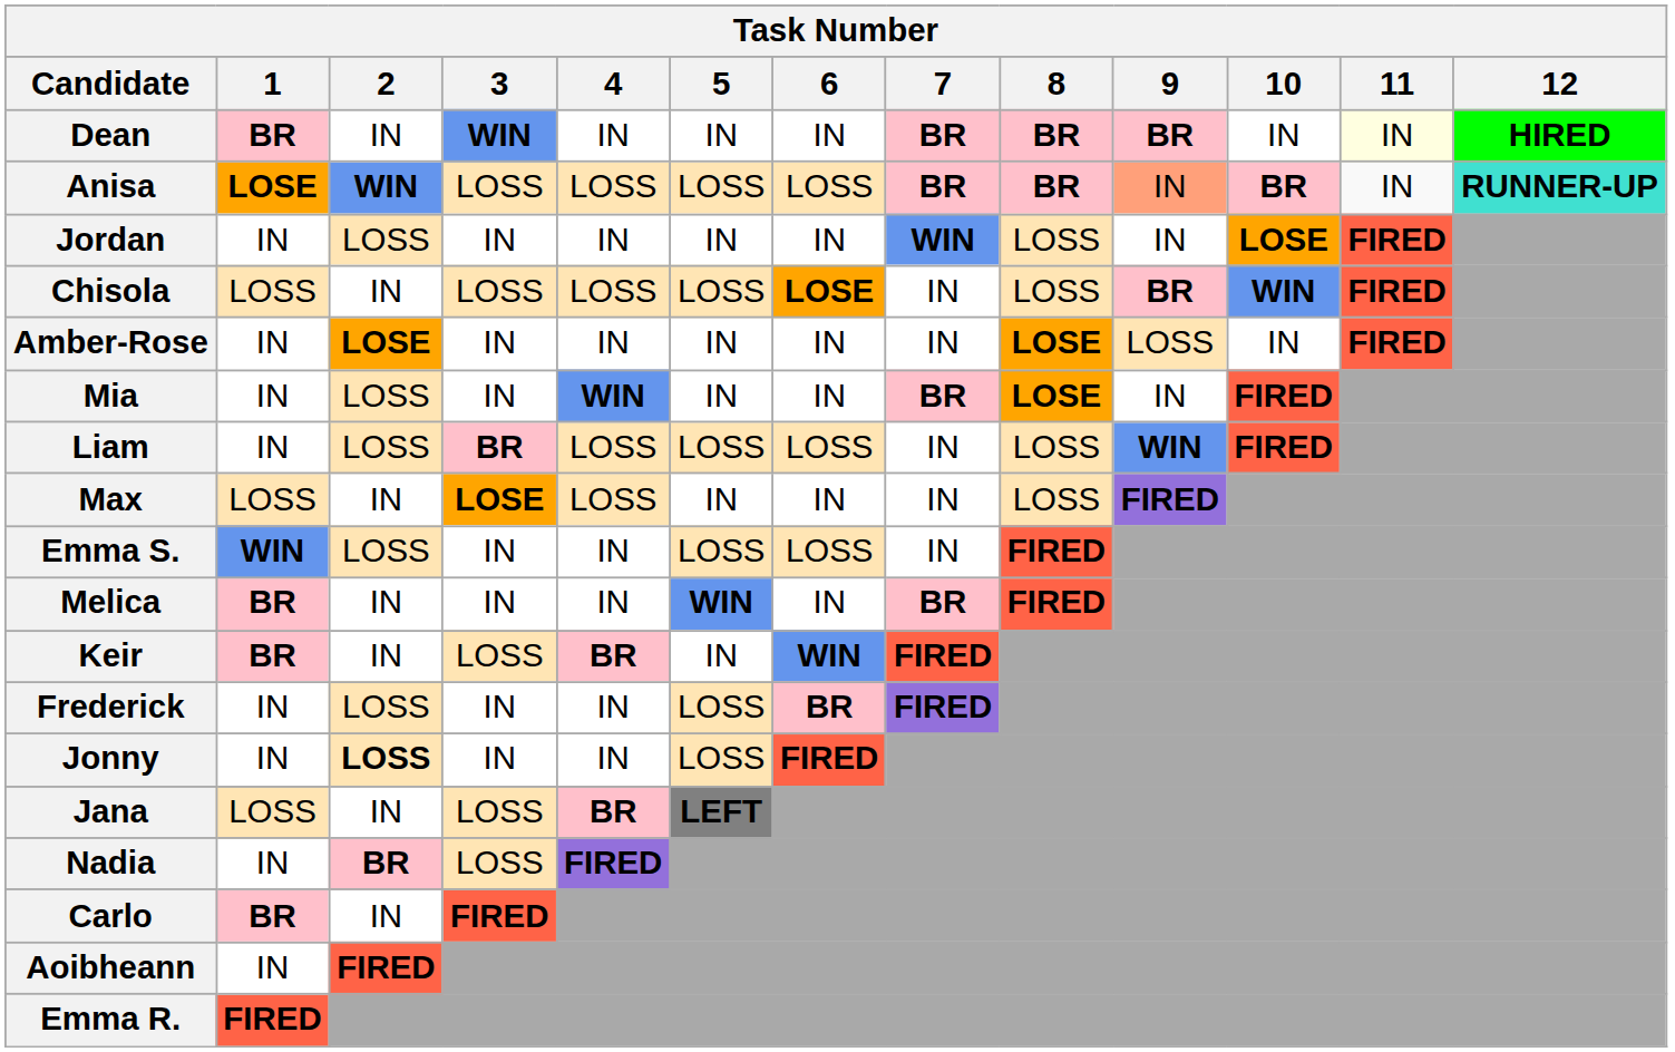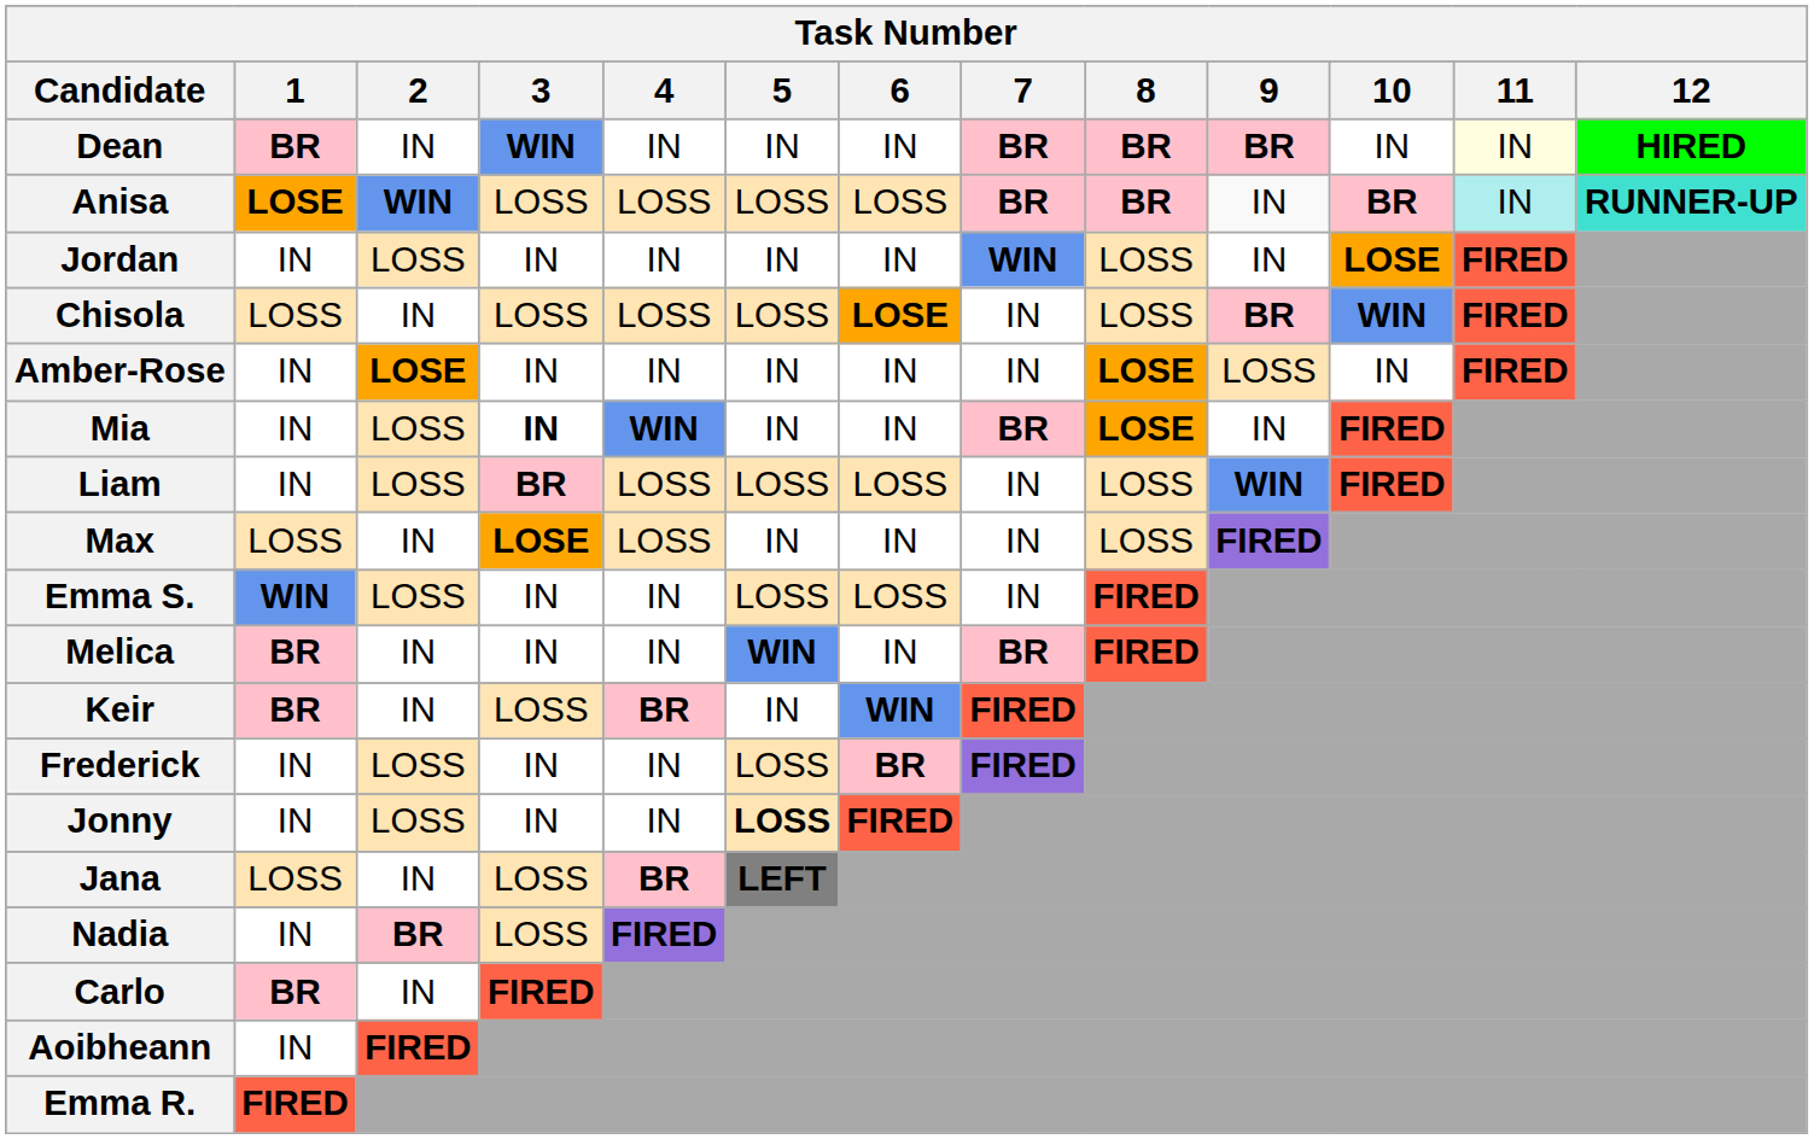Anisa | Task Number / 9: lightsalmon background -> no background
Anisa | Task Number / 11: no background -> paleturquoise background
Mia | Task Number / 3: normal -> bold
Jonny | Task Number / 2: bold -> normal
Jonny | Task Number / 5: normal -> bold
